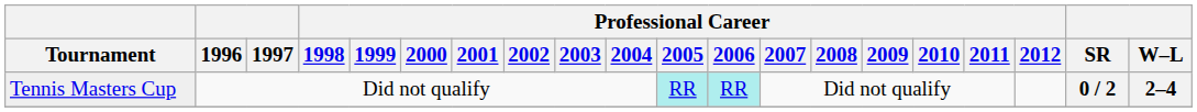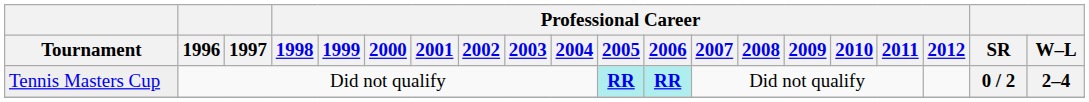Tennis Masters Cup | Professional Career / 2005: normal -> bold
Tennis Masters Cup | Professional Career / 2006: normal -> bold
